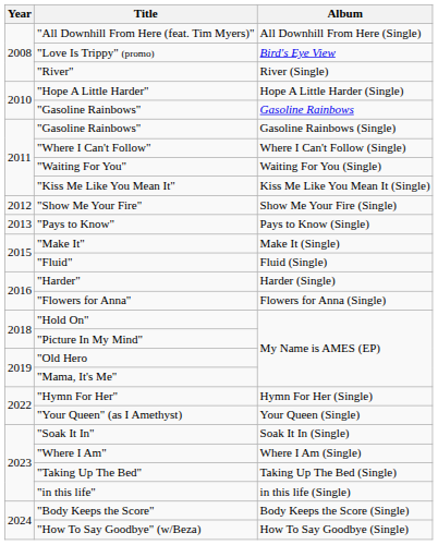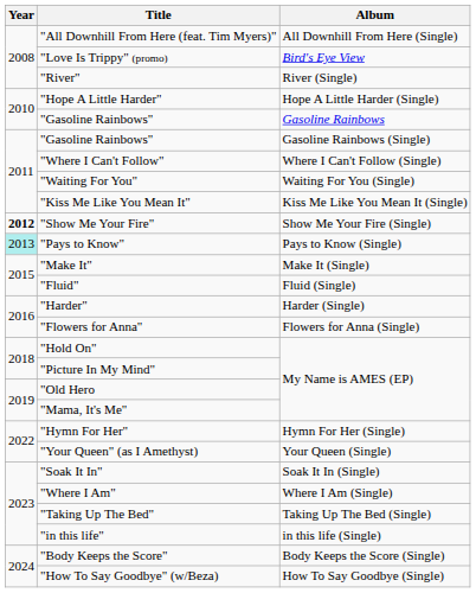"Show Me Your Fire" | Year: normal -> bold
"Pays to Know" | Year: no background -> paleturquoise background
